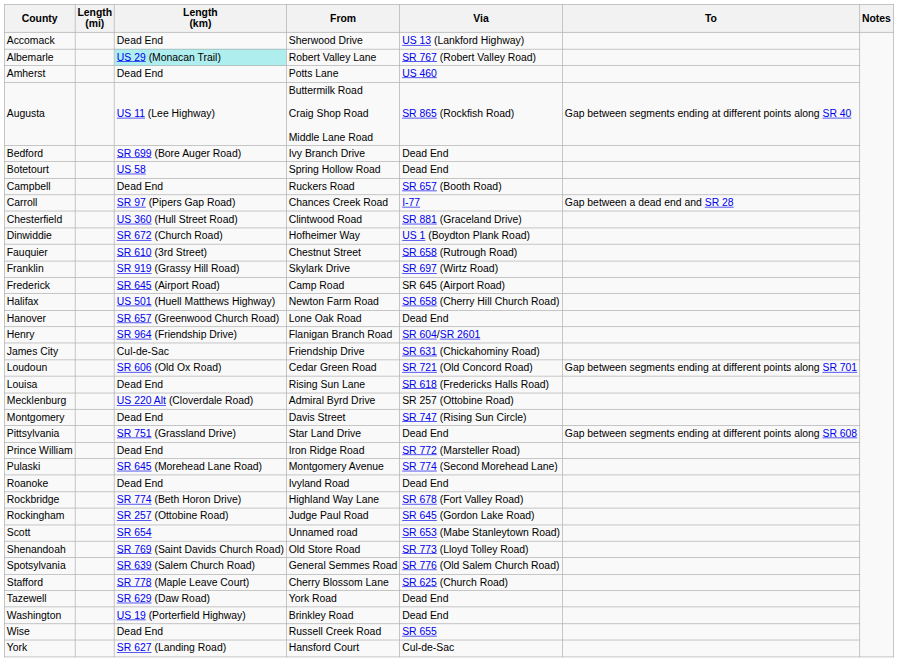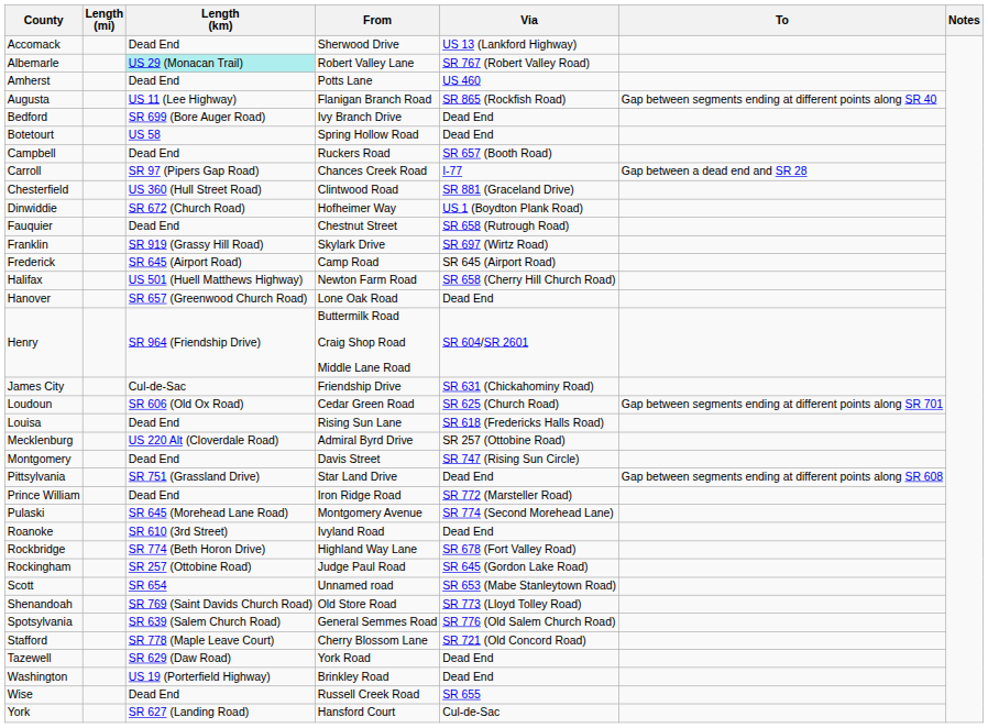Augusta | From: Buttermilk Road Craig Shop Road Middle Lane Road -> Flanigan Branch Road
Fauquier | Length (km): SR 610 (3rd Street) -> Dead End
Henry | From: Flanigan Branch Road -> Buttermilk Road Craig Shop Road Middle Lane Road
Loudoun | Via: SR 721 (Old Concord Road) -> SR 625 (Church Road)
Roanoke | Length (km): Dead End -> SR 610 (3rd Street)
Stafford | Via: SR 625 (Church Road) -> SR 721 (Old Concord Road)
